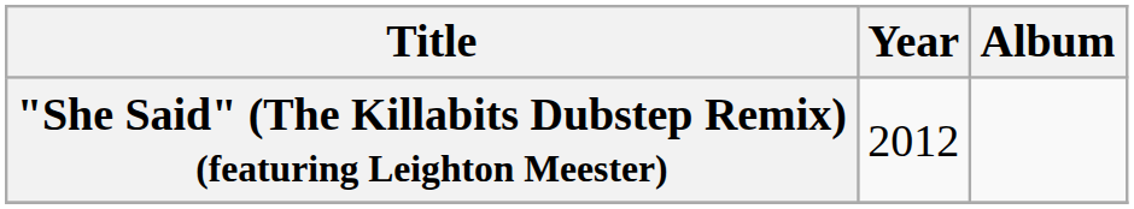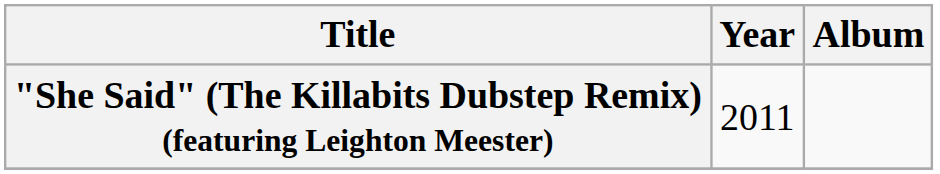row 2 | Year: 2012 -> 2011
